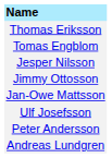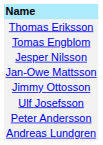row 5 | column 1: Jimmy Ottosson -> Jan-Owe Mattsson
row 6 | column 1: Jan-Owe Mattsson -> Jimmy Ottosson
